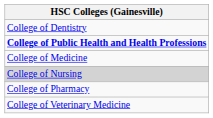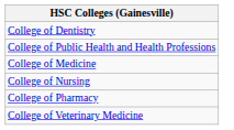College of Public Health and Health Professions | column 1: bold -> normal
College of Nursing | column 1: lightgrey background -> no background
